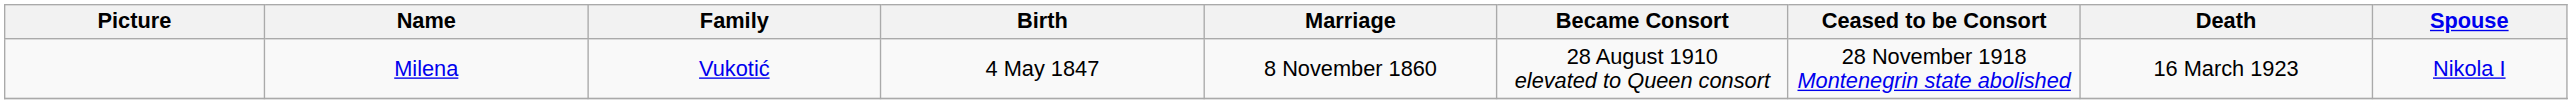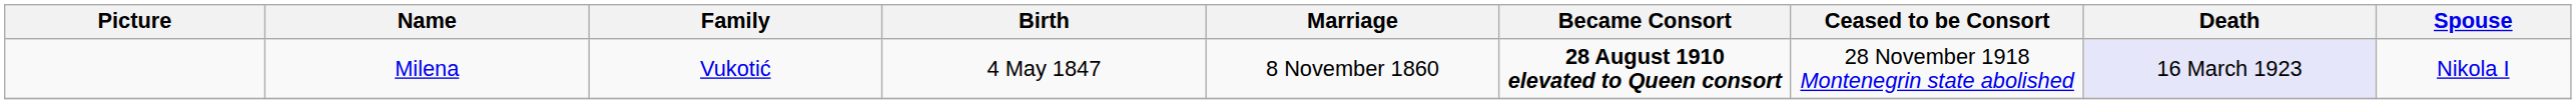Milena | Became Consort: normal -> bold
Milena | Death: no background -> lavender background
